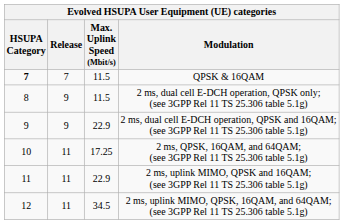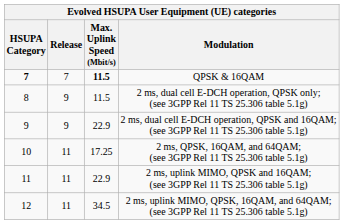QPSK & 16QAM | Max. Uplink Speed (Mbit/s): normal -> bold
